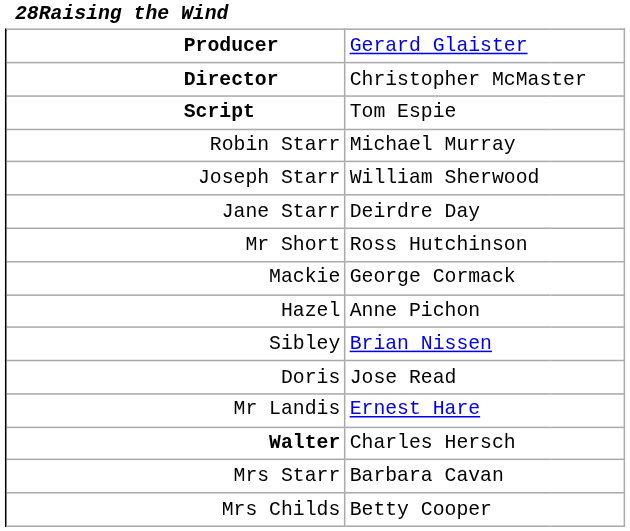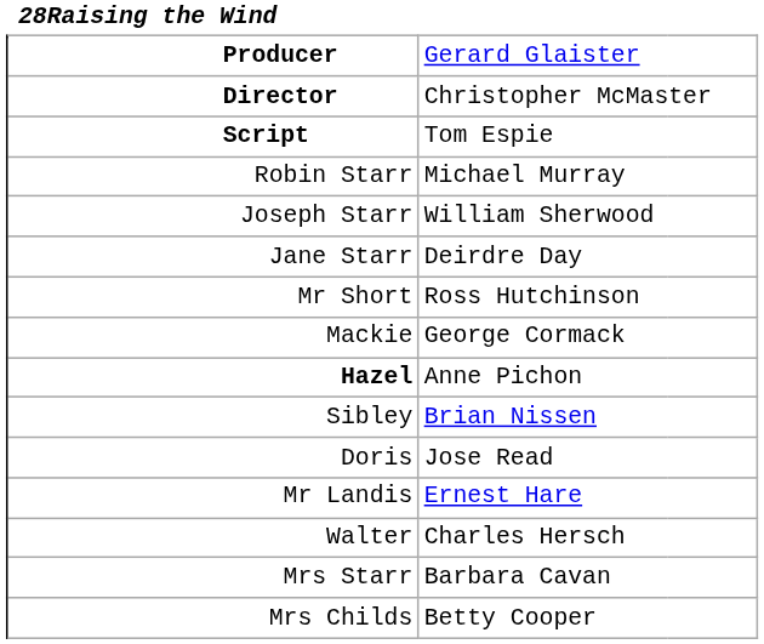Hazel | column 2: normal -> bold
Walter | column 2: bold -> normal
